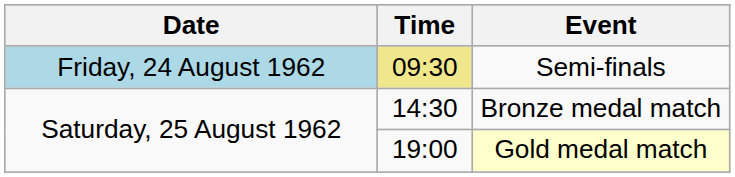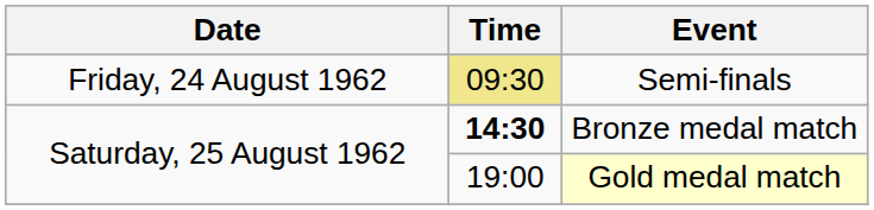Semi-finals | Date: lightblue background -> no background
Bronze medal match | Time: normal -> bold
